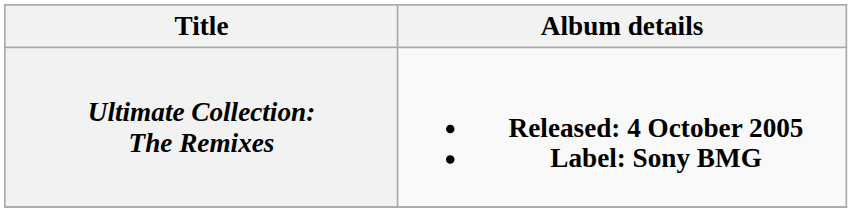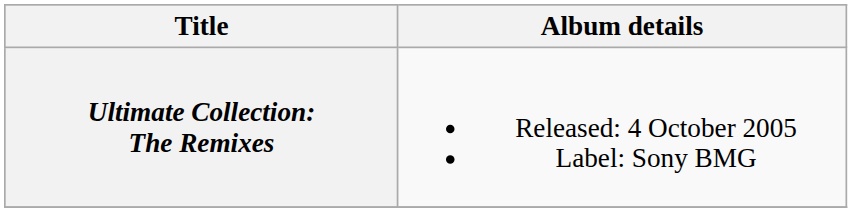Ultimate Collection: The Remixes | Album details: bold -> normal
